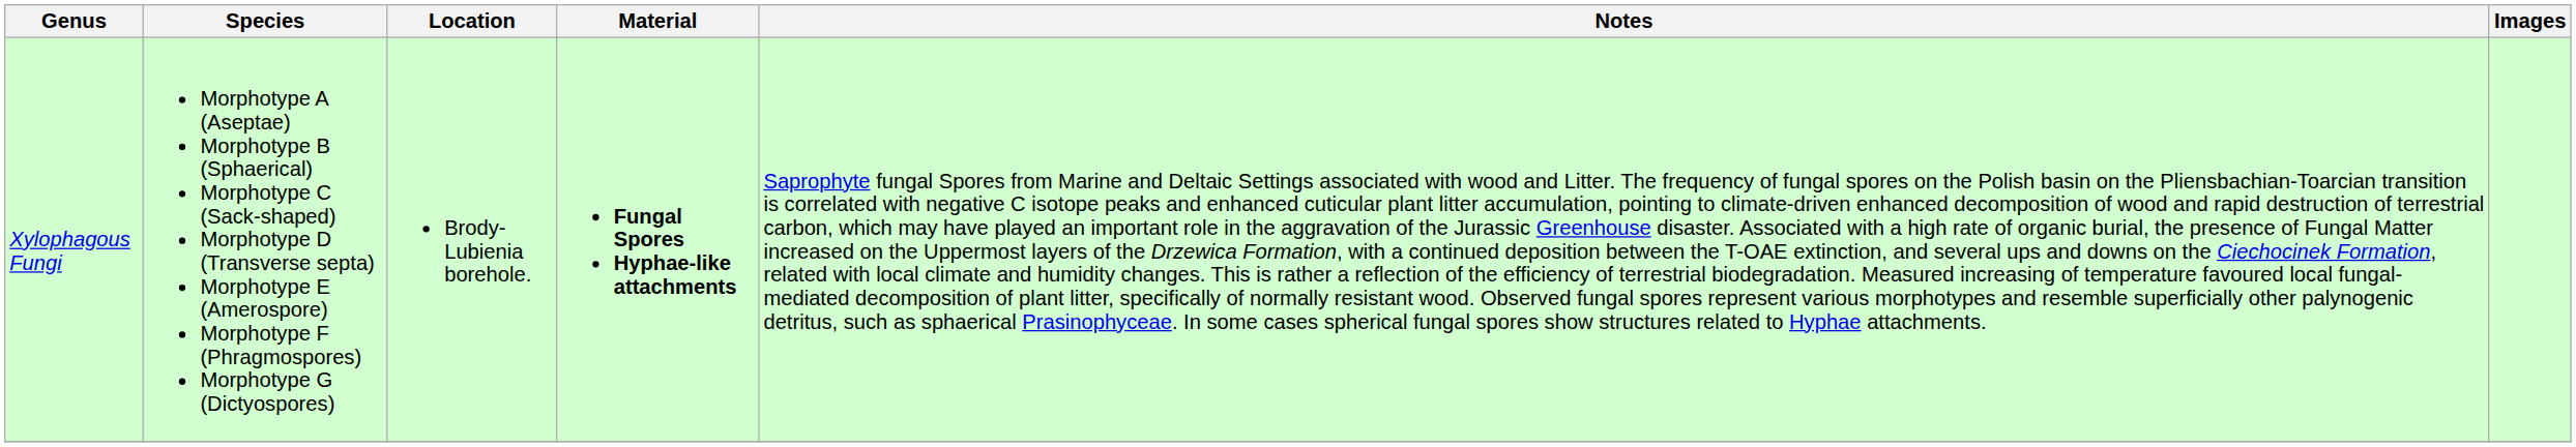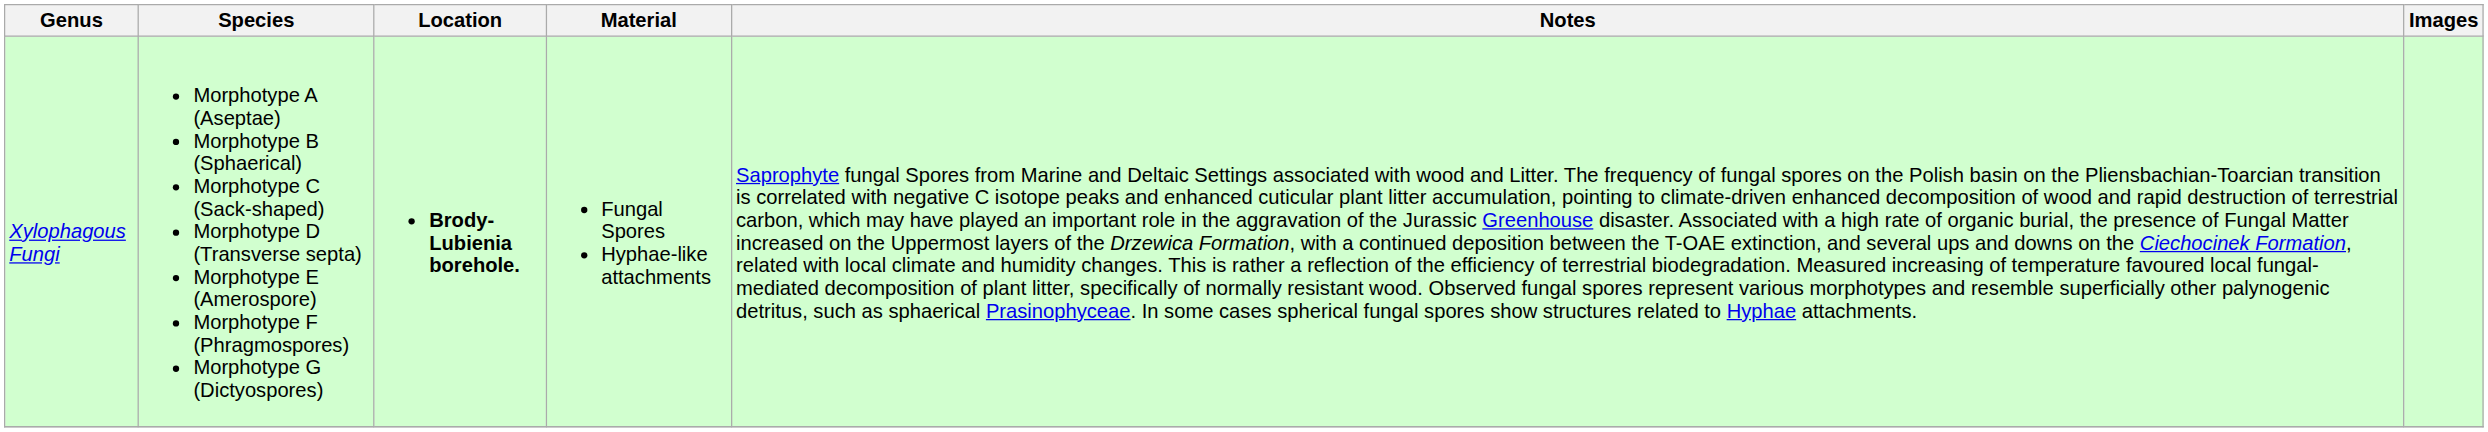Xylophagous Fungi | Location: normal -> bold
Xylophagous Fungi | Material: bold -> normal
